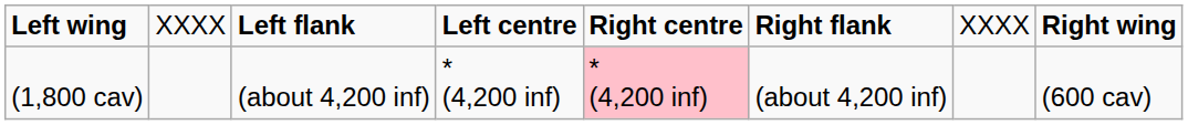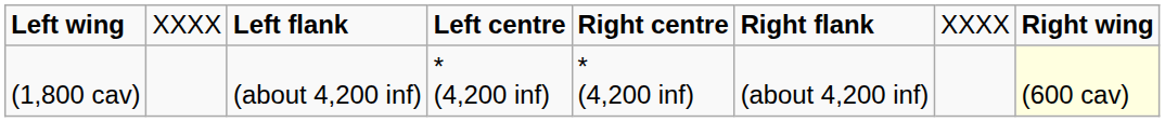(1,800 cav) | column 5: pink background -> no background
(1,800 cav) | column 8: no background -> lightyellow background
